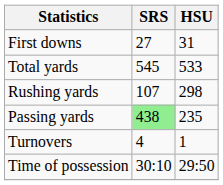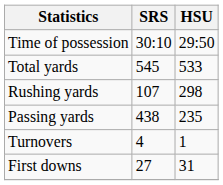rows swapped: First downs <-> Time of possession
Passing yards | SRS: lightgreen background -> no background
